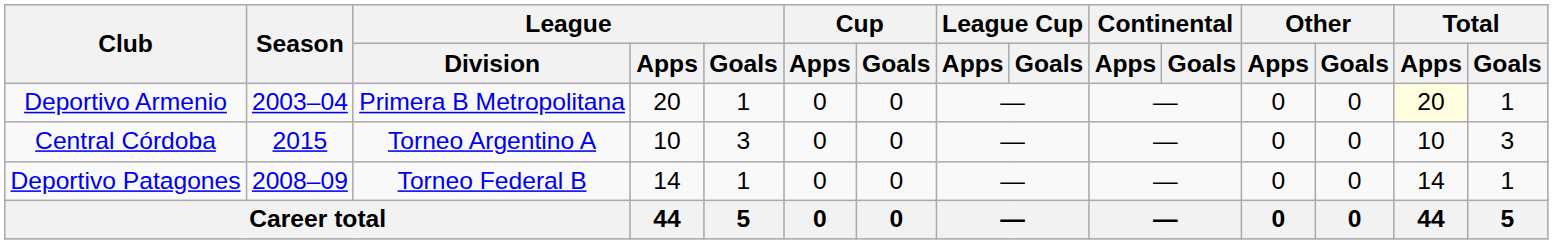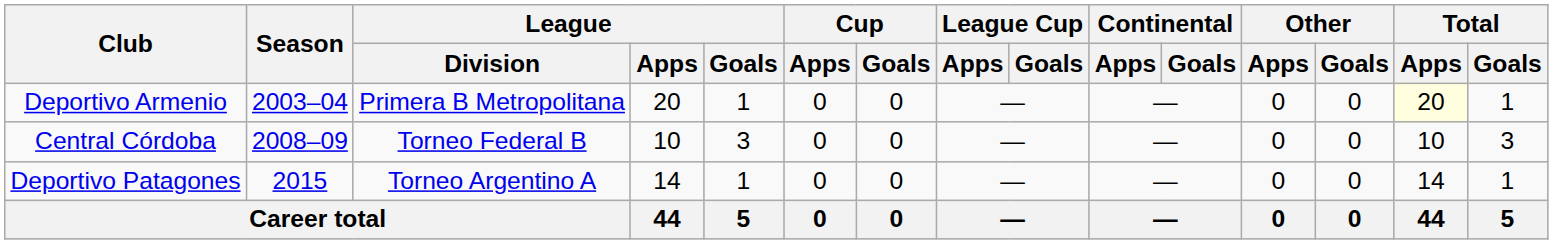Central Córdoba | Season: 2015 -> 2008–09
Central Córdoba | League / Division: Torneo Argentino A -> Torneo Federal B
Deportivo Patagones | Season: 2008–09 -> 2015
Deportivo Patagones | League / Division: Torneo Federal B -> Torneo Argentino A
